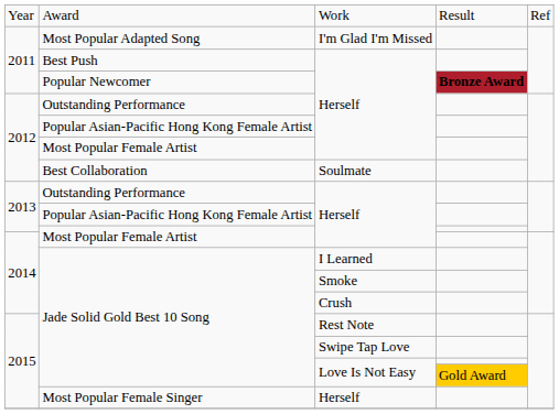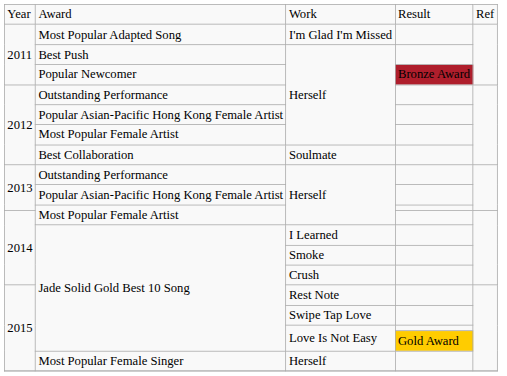Popular Newcomer | column 4: bold -> normal
